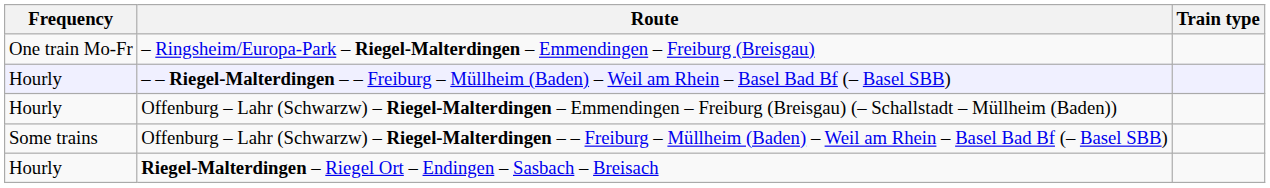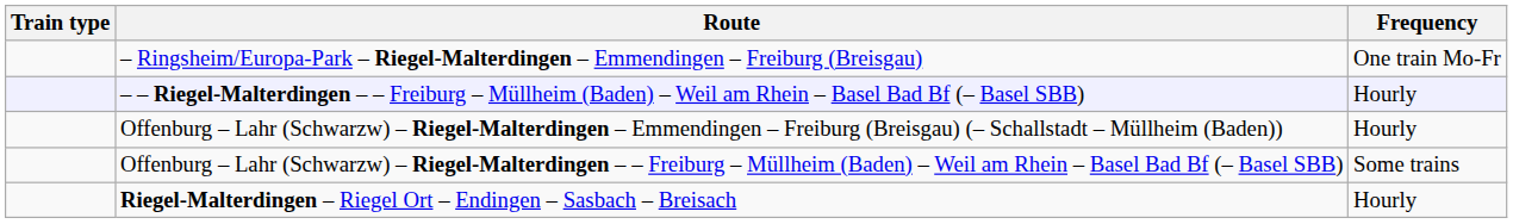columns swapped: Train type <-> Frequency
